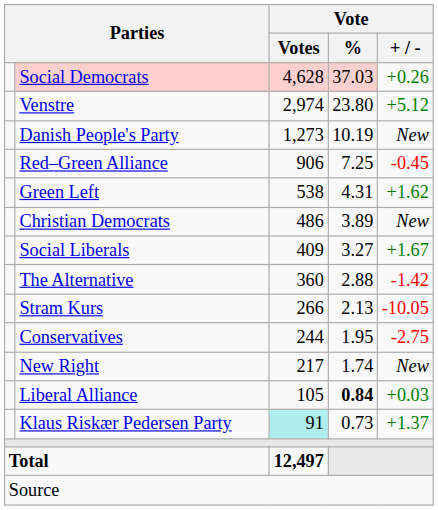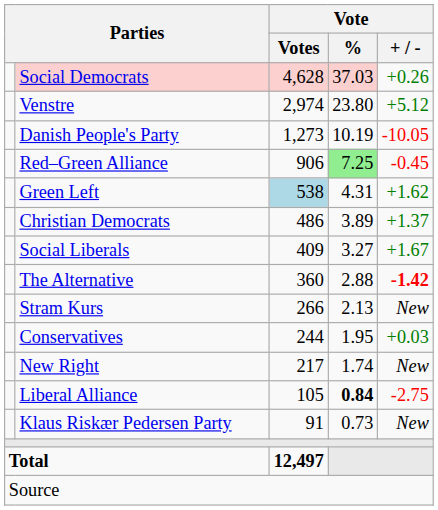Danish People's Party | Vote / + / -: New -> -10.05
Red–Green Alliance | Vote / %: no background -> lightgreen background
Green Left | Vote / Votes: no background -> lightblue background
Christian Democrats | Vote / + / -: New -> +1.37
The Alternative | Vote / + / -: normal -> bold
Stram Kurs | Vote / + / -: -10.05 -> New
Conservatives | Vote / + / -: -2.75 -> +0.03
Liberal Alliance | Vote / + / -: +0.03 -> -2.75
Klaus Riskær Pedersen Party | Vote / Votes: paleturquoise background -> no background
Klaus Riskær Pedersen Party | Vote / + / -: +1.37 -> New
